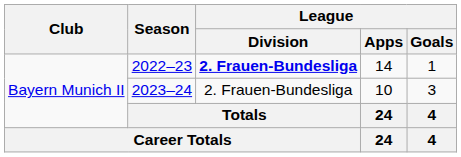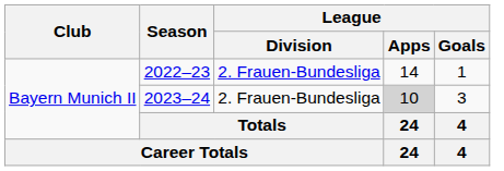2022–23 | League / Division: bold -> normal
2023–24 | League / Apps: no background -> lightgrey background
